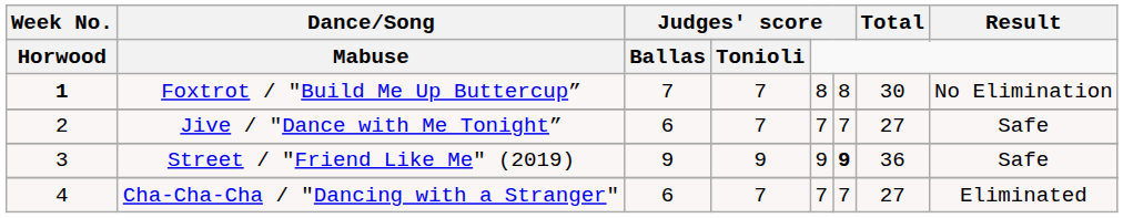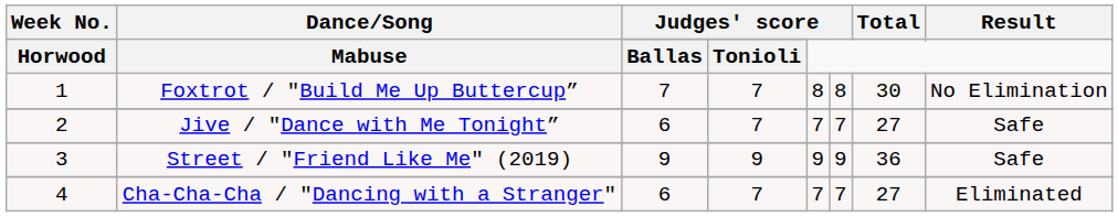Foxtrot / "Build Me Up Buttercup” | Week No.: bold -> normal
Street / "Friend Like Me" (2019) | column 6: bold -> normal
